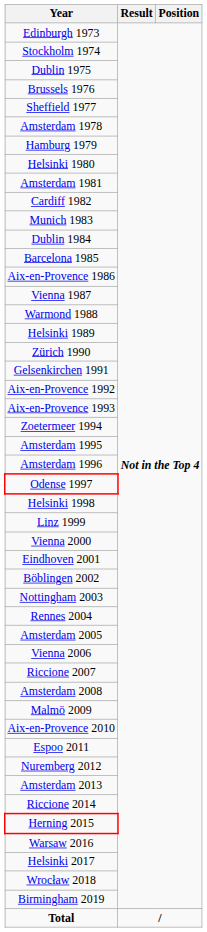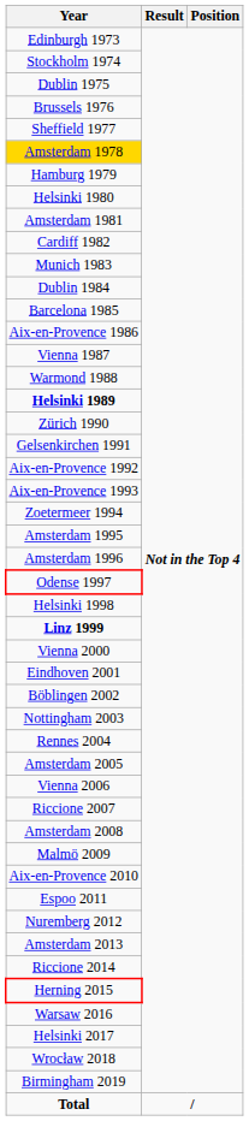Amsterdam 1978 | Year: no background -> gold background
Helsinki 1989 | Year: normal -> bold
Linz 1999 | Year: normal -> bold
